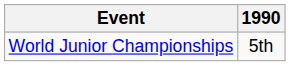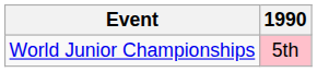World Junior Championships | 1990: no background -> pink background
